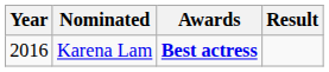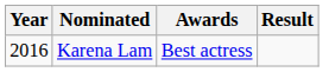Karena Lam | Awards: bold -> normal
